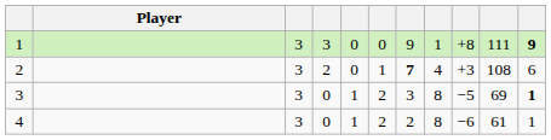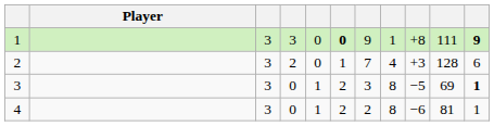row 2 | column 6: normal -> bold
row 3 | column 7: bold -> normal
row 3 | column 10: 108 -> 128
row 5 | column 10: 61 -> 81
